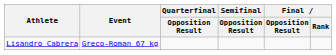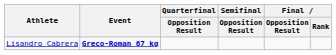Lisandro Cabrera | Event: normal -> bold
